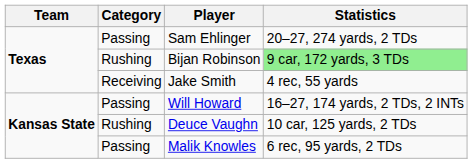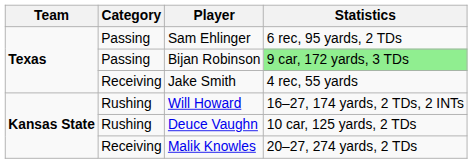Sam Ehlinger | Statistics: 20–27, 274 yards, 2 TDs -> 6 rec, 95 yards, 2 TDs
Bijan Robinson | Category: Rushing -> Passing
Will Howard | Category: Passing -> Rushing
Malik Knowles | Category: Passing -> Receiving
Malik Knowles | Statistics: 6 rec, 95 yards, 2 TDs -> 20–27, 274 yards, 2 TDs
